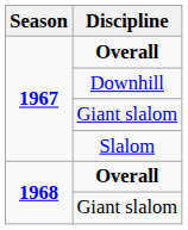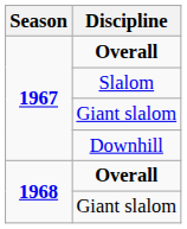row 3 | Discipline: Downhill -> Slalom
row 5 | Discipline: Slalom -> Downhill
